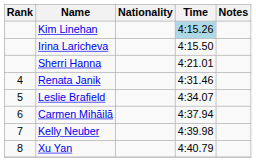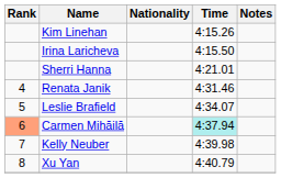Kim Linehan | Time: lightblue background -> no background
Carmen Mihăilă | Rank: no background -> lightsalmon background
Carmen Mihăilă | Time: no background -> paleturquoise background
